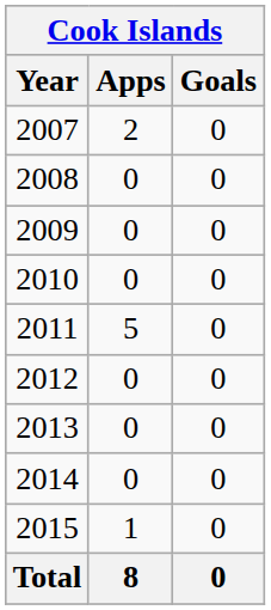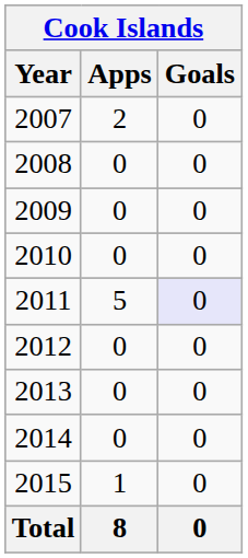2011 | Goals: no background -> lavender background
